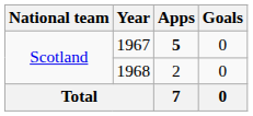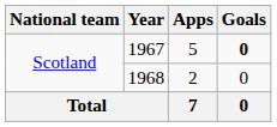1967 | Apps: bold -> normal
1967 | Goals: normal -> bold
